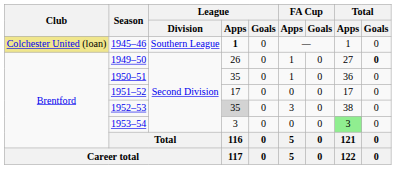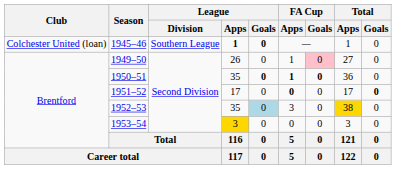1945–46 | Club: khaki background -> no background
1945–46 | League / Goals: normal -> bold
1949–50 | FA Cup / Goals: no background -> pink background
1949–50 | Total / Goals: bold -> normal
1950–51 | League / Goals: normal -> bold
1950–51 | FA Cup / Apps: normal -> bold
1950–51 | FA Cup / Goals: normal -> bold
1951–52 | FA Cup / Apps: normal -> bold
1951–52 | Total / Goals: normal -> bold
1952–53 | League / Apps: lightgrey background -> no background
1952–53 | League / Goals: no background -> lightblue background
1952–53 | Total / Apps: no background -> gold background
1953–54 | League / Apps: no background -> gold background
1953–54 | Total / Apps: lightgreen background -> no background
